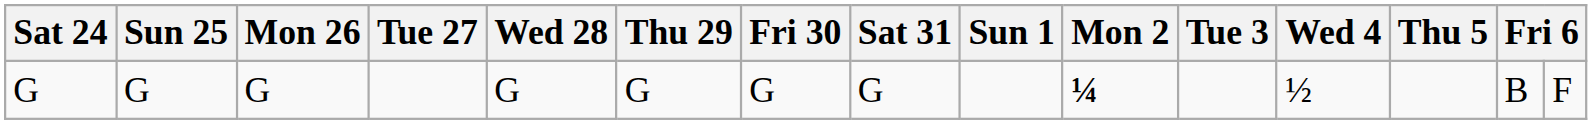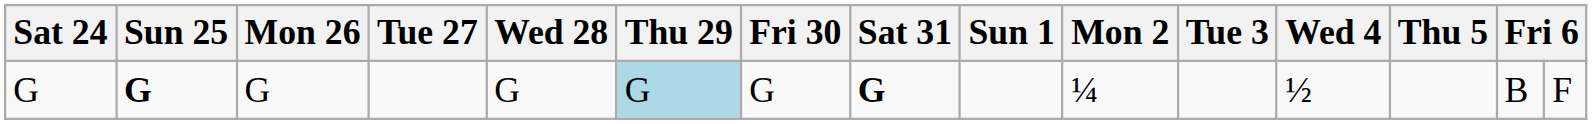row 2 | Sun 25: normal -> bold
row 2 | Thu 29: no background -> lightblue background
row 2 | Sat 31: normal -> bold
row 2 | Mon 2: bold -> normal
